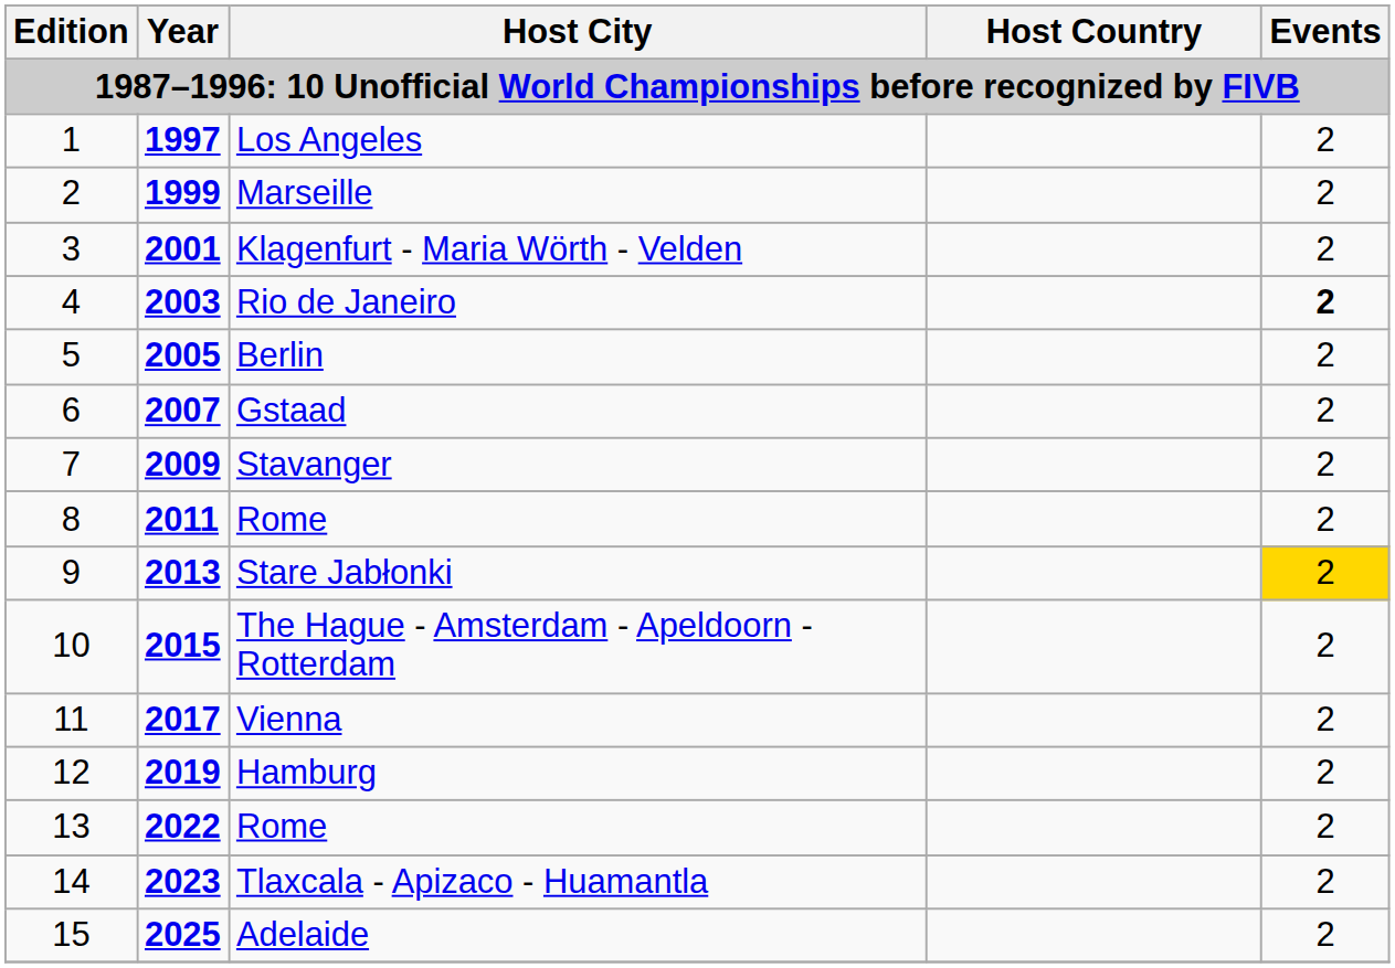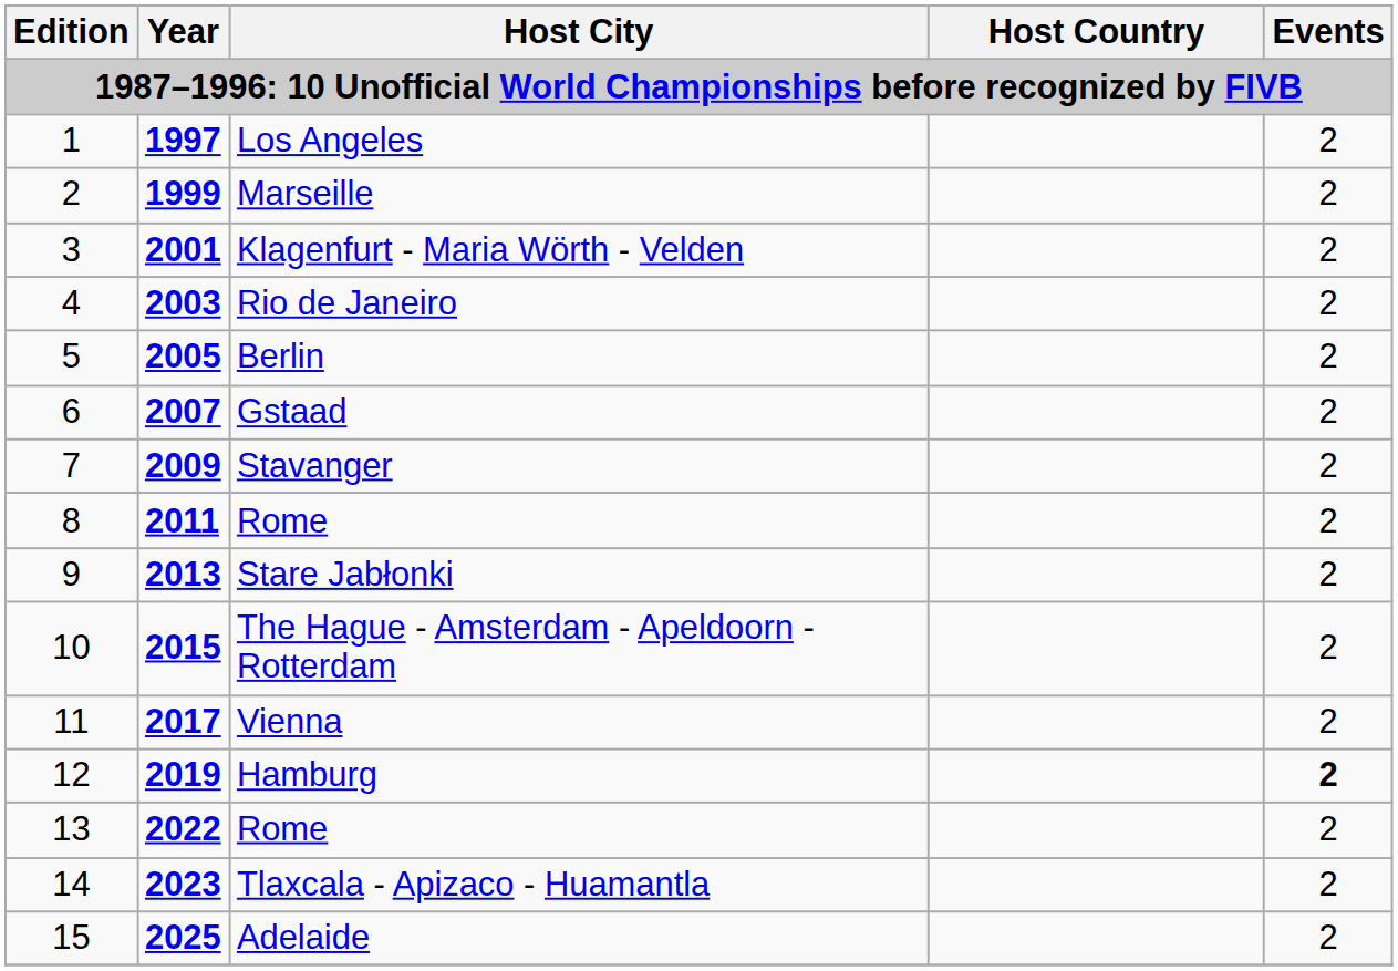Rio de Janeiro | Events: bold -> normal
Stare Jabłonki | Events: gold background -> no background
Hamburg | Events: normal -> bold
